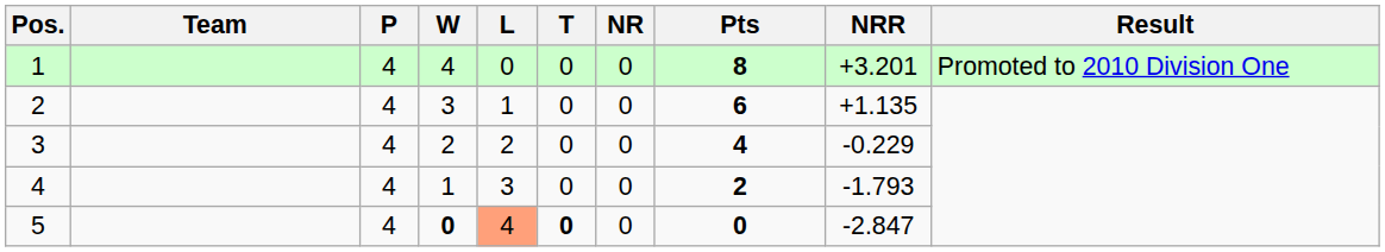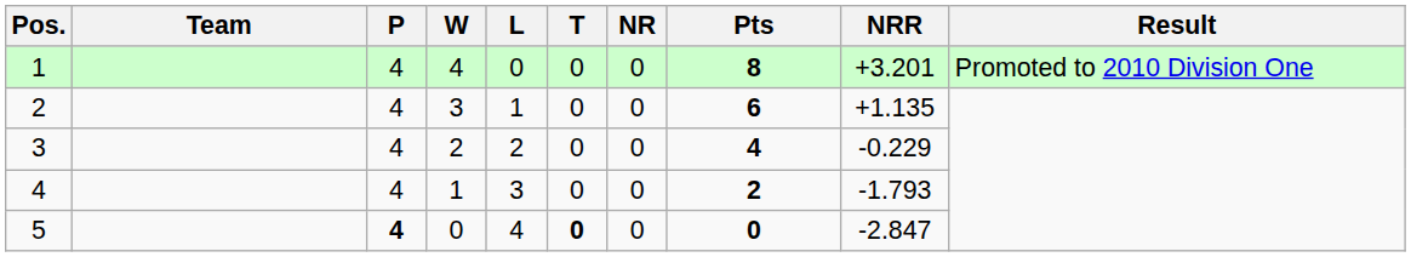5 | P: normal -> bold
5 | W: bold -> normal
5 | L: lightsalmon background -> no background
